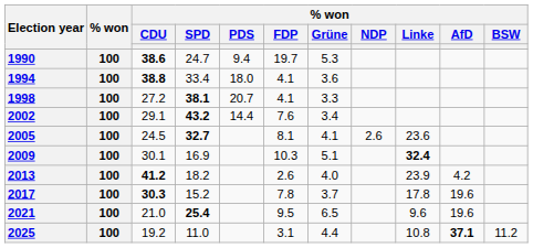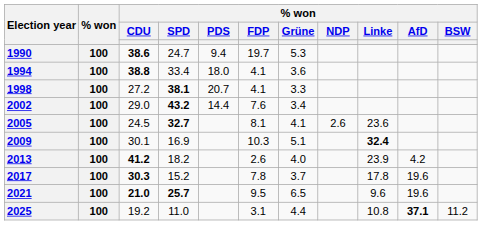2002 | % won / CDU: 29.1 -> 29.0
2021 | % won / CDU: normal -> bold
2021 | % won / SPD: 25.4 -> 25.7
